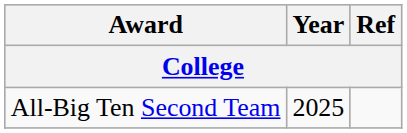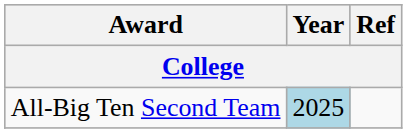row 3 | Year: no background -> lightblue background
